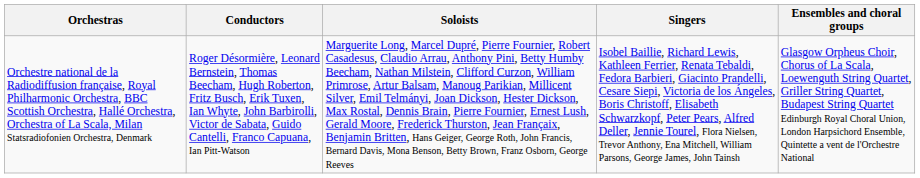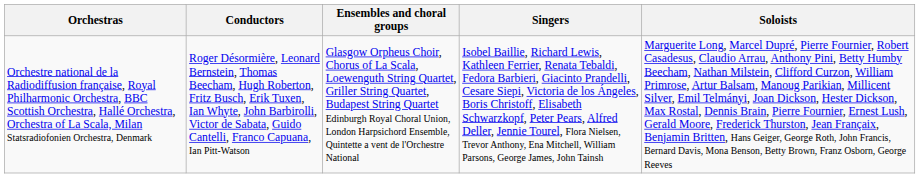columns swapped: Soloists <-> Ensembles and choral groups
